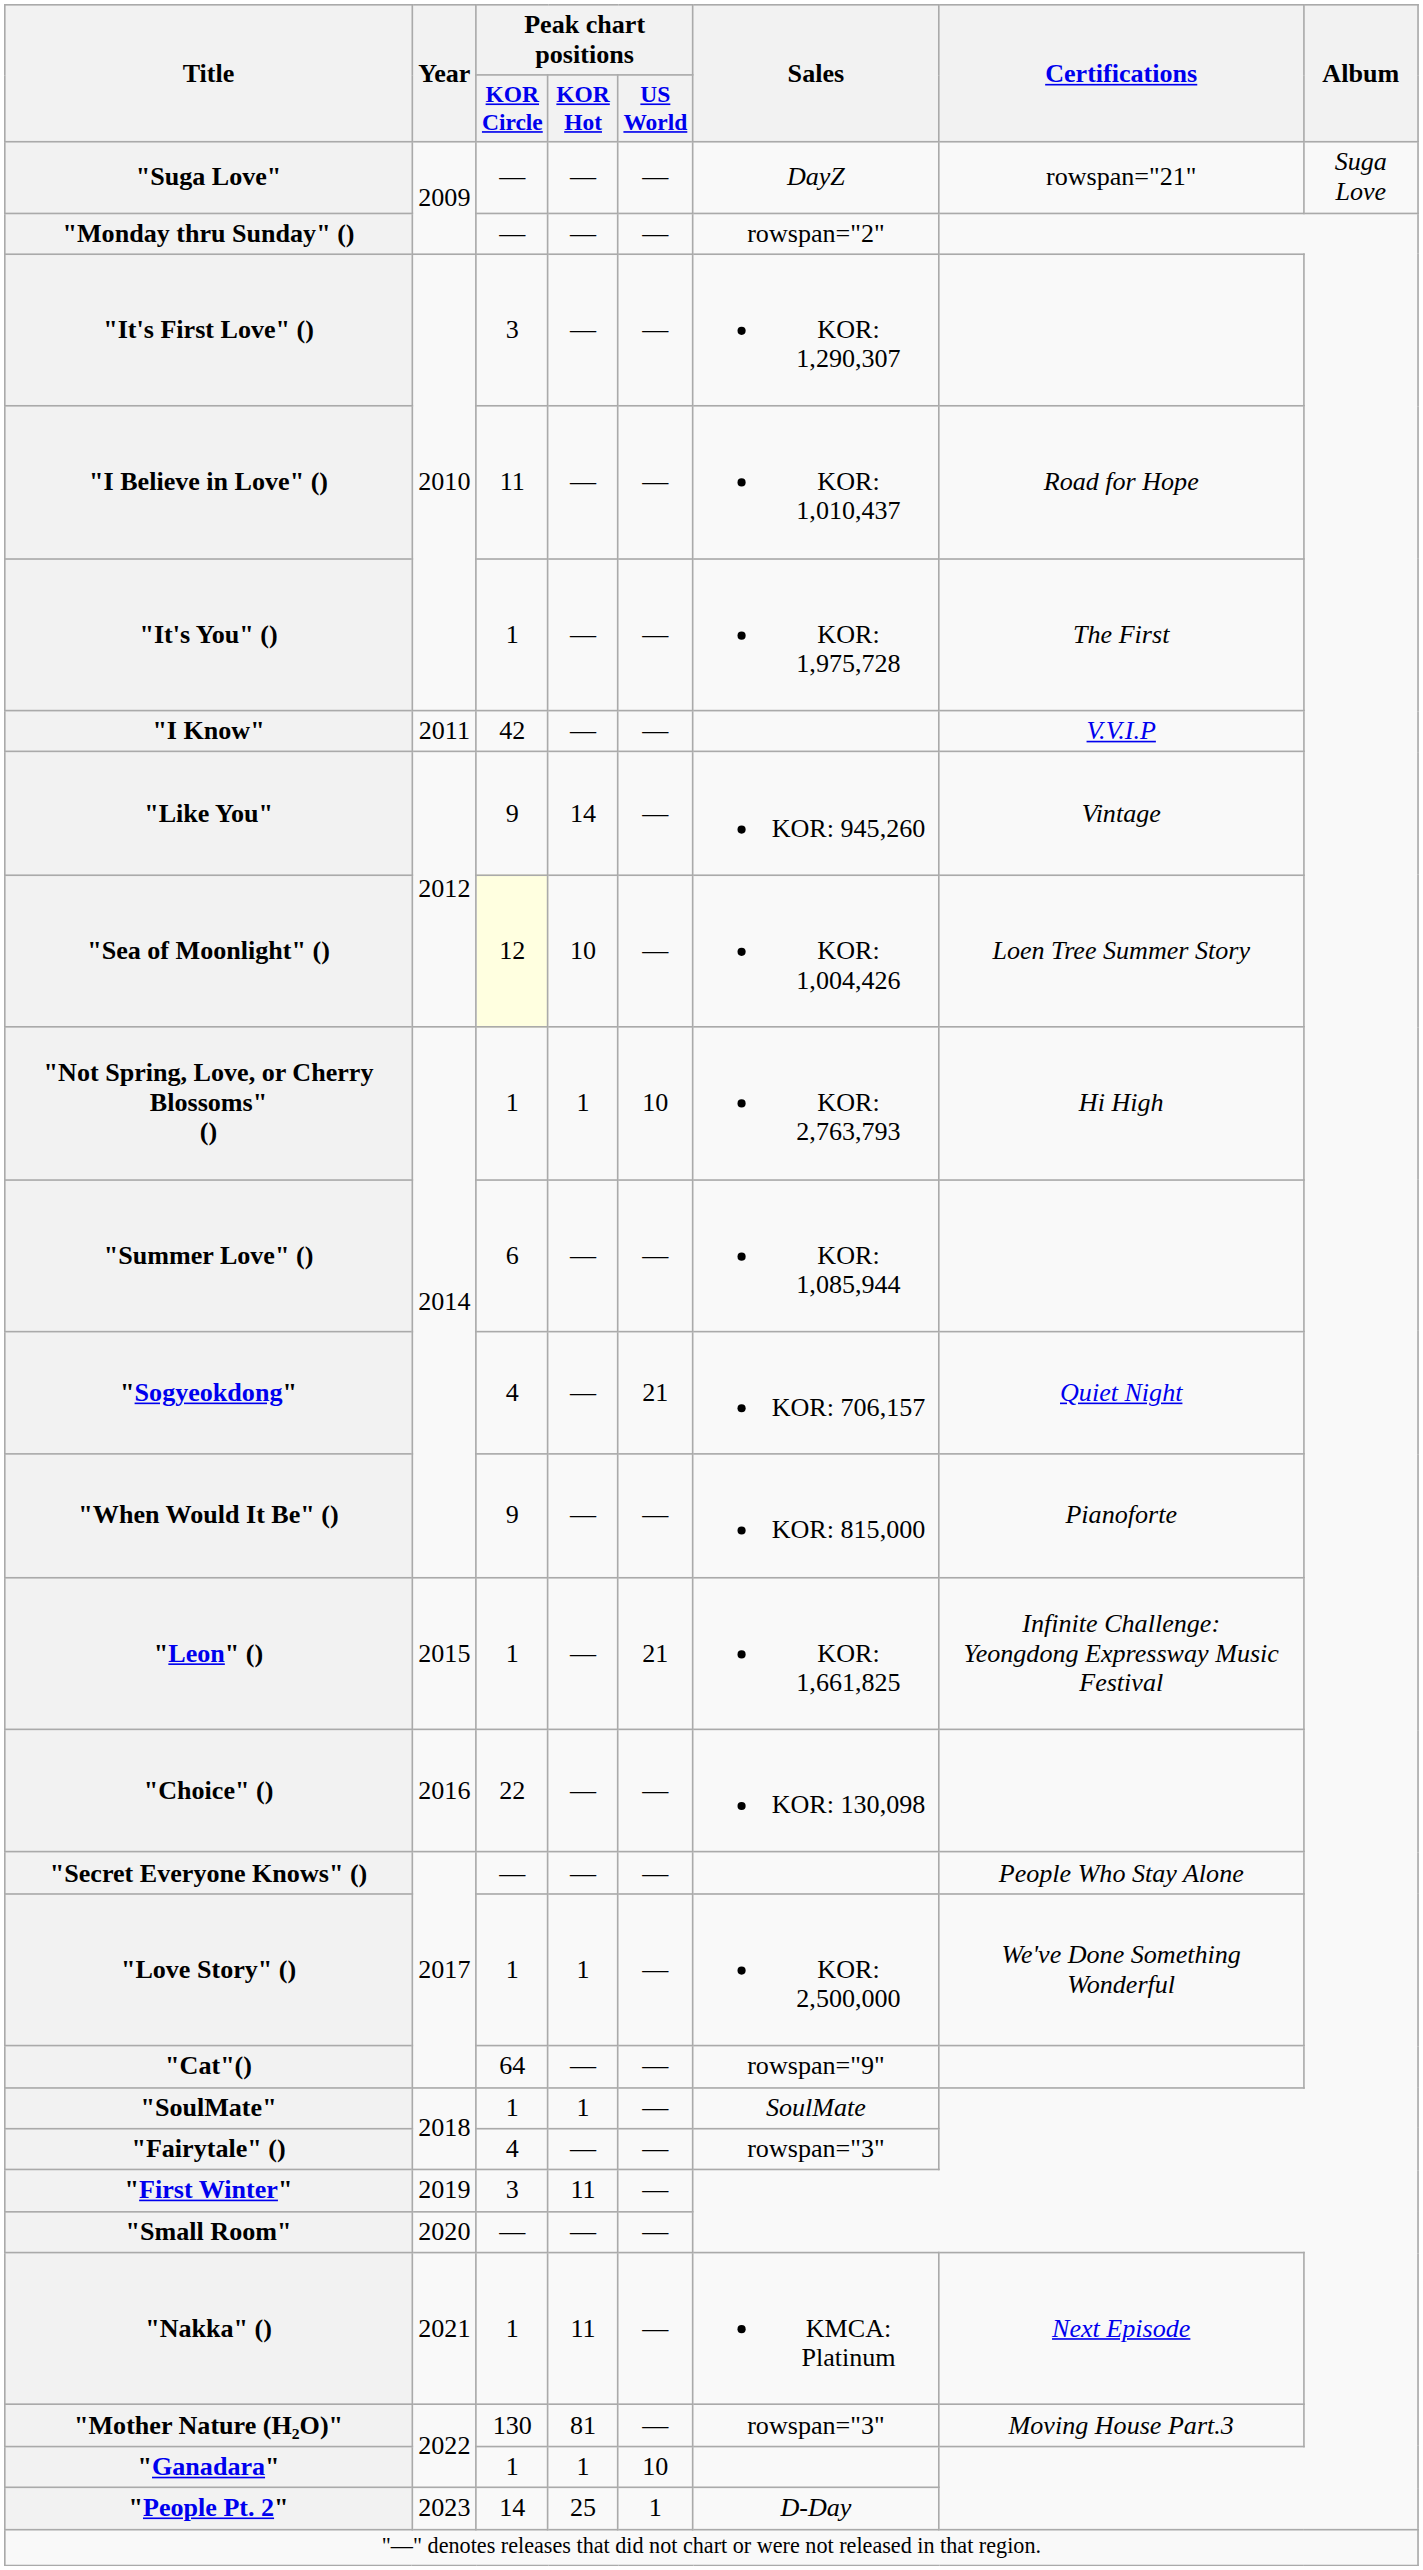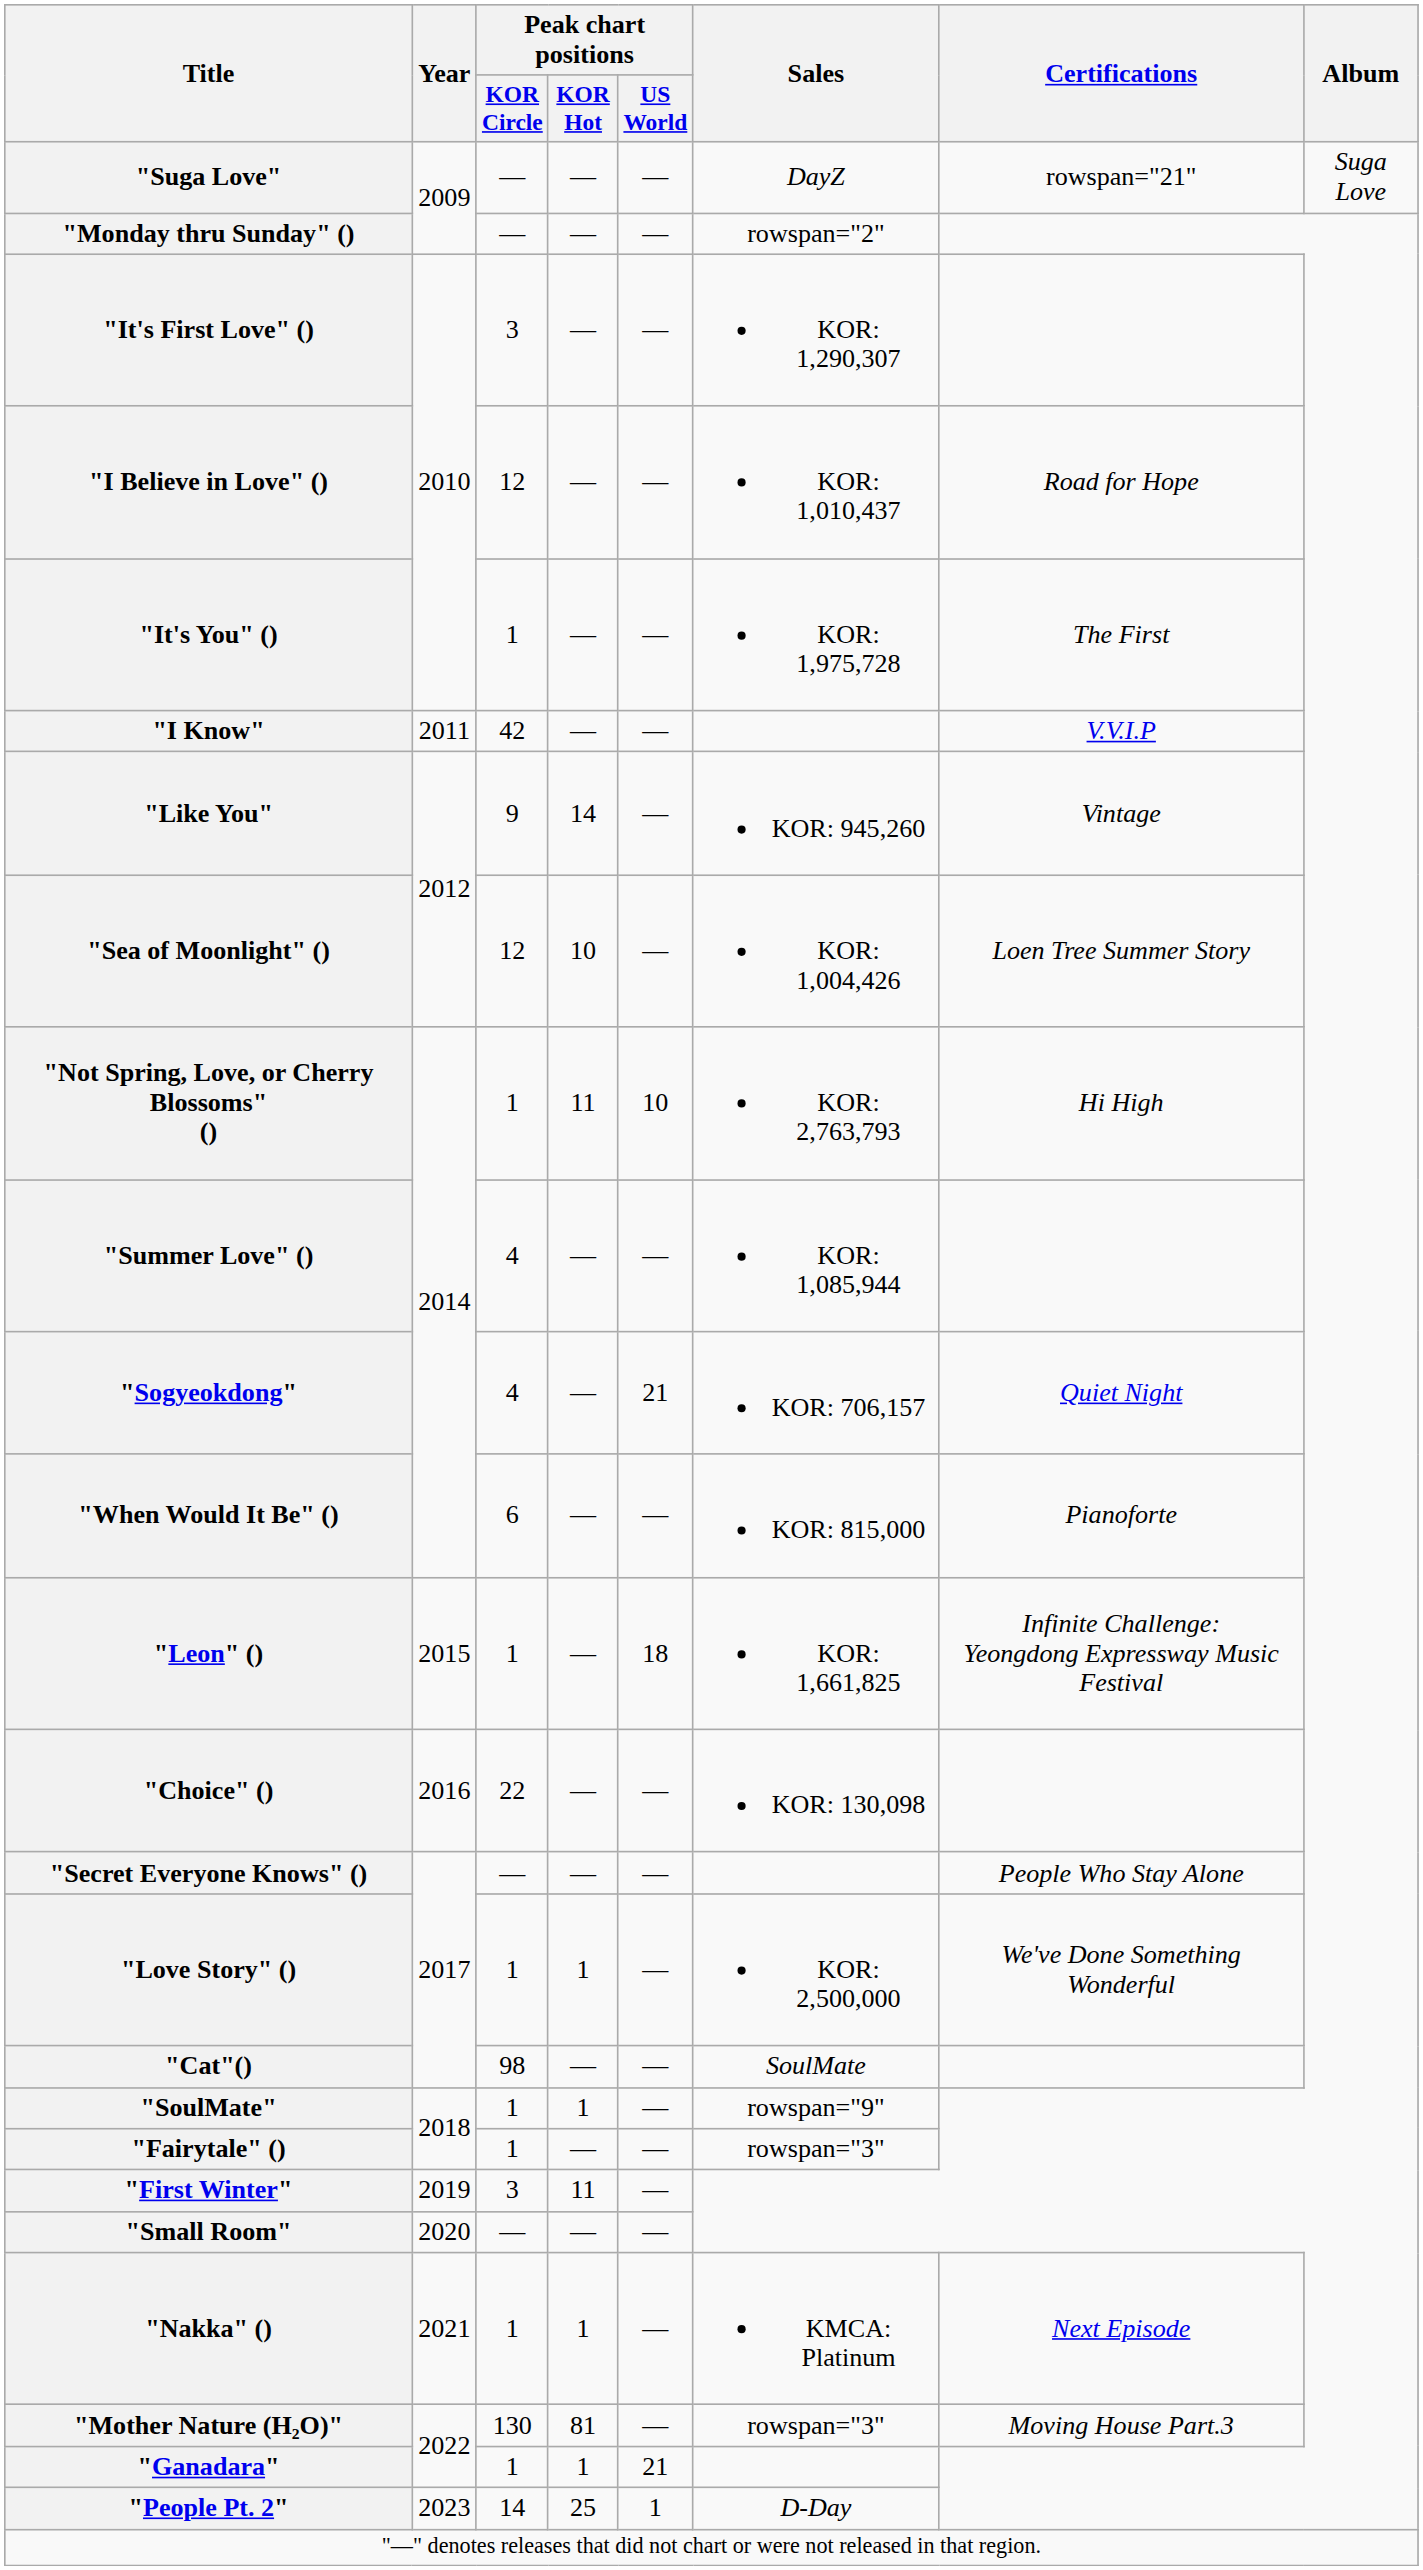"I Believe in Love" () | Peak chart positions / KOR Circle: 11 -> 12
"Sea of Moonlight" () | Peak chart positions / KOR Circle: lightyellow background -> no background
"Not Spring, Love, or Cherry Blossoms" () | Peak chart positions / KOR Hot: 1 -> 11
"Summer Love" () | Peak chart positions / KOR Circle: 6 -> 4
"When Would It Be" () | Peak chart positions / KOR Circle: 9 -> 6
"Leon" () | Peak chart positions / US World: 21 -> 18
"Cat"() | Peak chart positions / KOR Circle: 64 -> 98
"Cat"() | Sales: rowspan="9" -> SoulMate
"SoulMate" | Sales: SoulMate -> rowspan="9"
"Fairytale" () | Peak chart positions / KOR Circle: 4 -> 1
"Nakka" () | Peak chart positions / KOR Hot: 11 -> 1
"Ganadara" | Peak chart positions / US World: 10 -> 21
